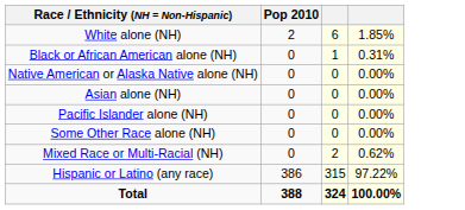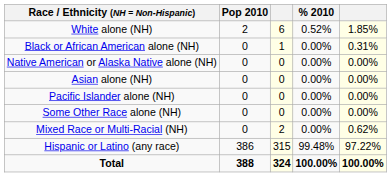+ column: % 2010 | 0.52% | 0.00% | 0.00% | 0.00% | 0.00% | 0.00% | 0.00% | 99.48% | 100.00%
